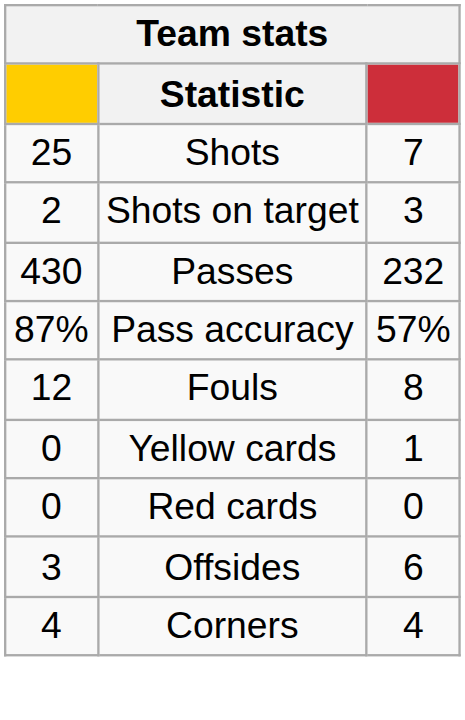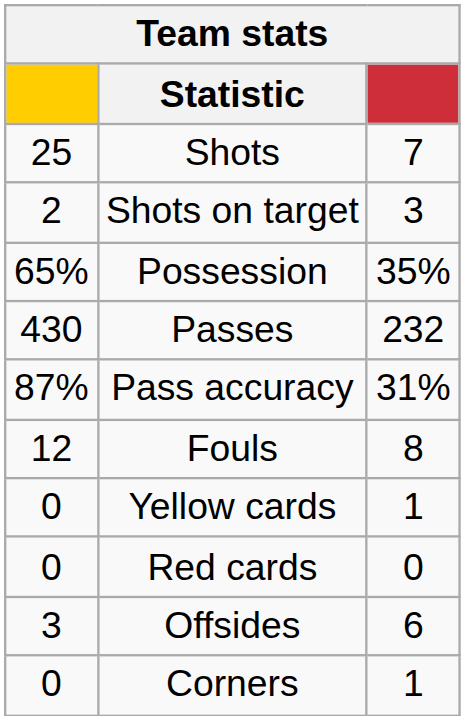+ row: 65% | Possession | 35%
Pass accuracy | column 3: 57% -> 31%
Corners | column 1: 4 -> 0
Corners | column 3: 4 -> 1
